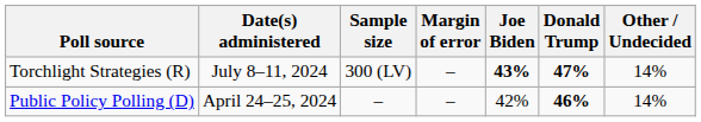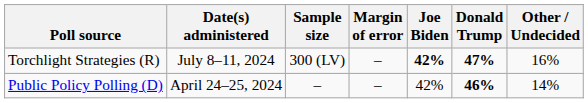Torchlight Strategies (R) | Joe Biden: 43% -> 42%
Torchlight Strategies (R) | Other / Undecided: 14% -> 16%
